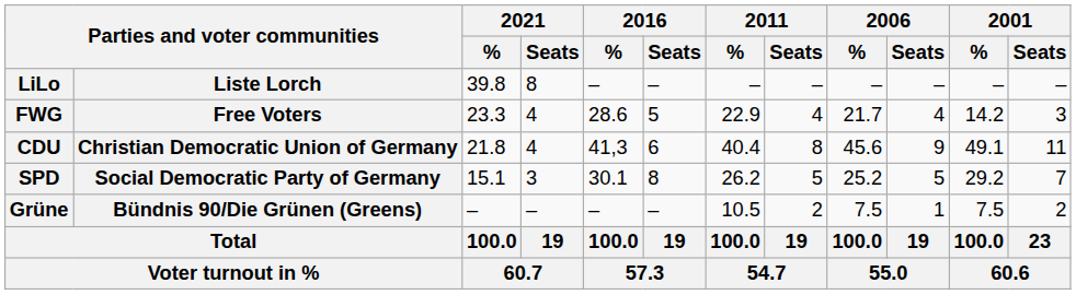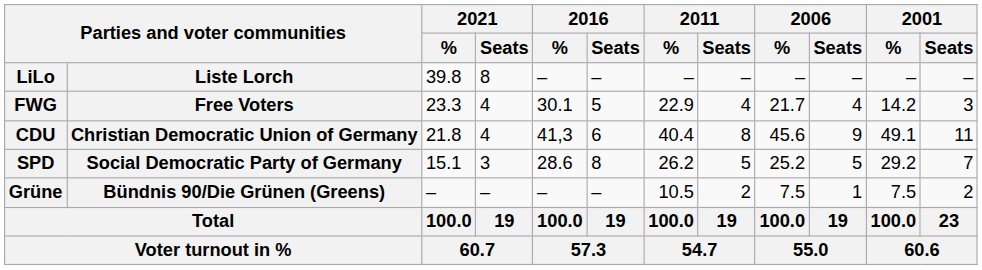FWG | 2016 / %: 28.6 -> 30.1
SPD | 2016 / %: 30.1 -> 28.6
